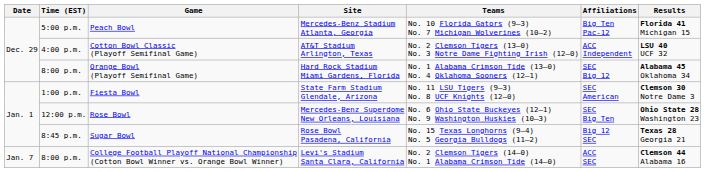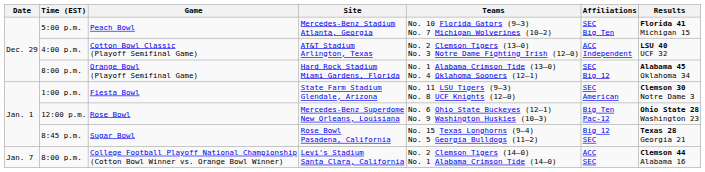Peach Bowl | Affiliations: Big Ten Pac-12 -> SEC Big Ten
Rose Bowl | Affiliations: SEC Big Ten -> Big Ten Pac-12
